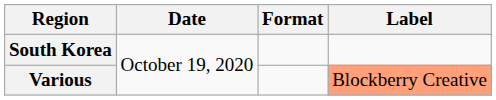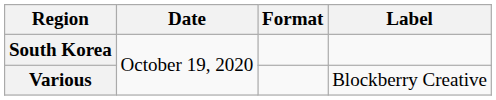Various | Label: lightsalmon background -> no background
